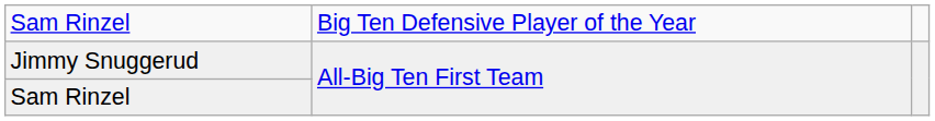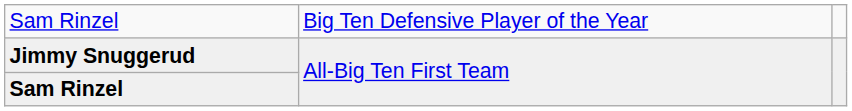row 2 | column 1: normal -> bold
row 3 | column 1: normal -> bold
